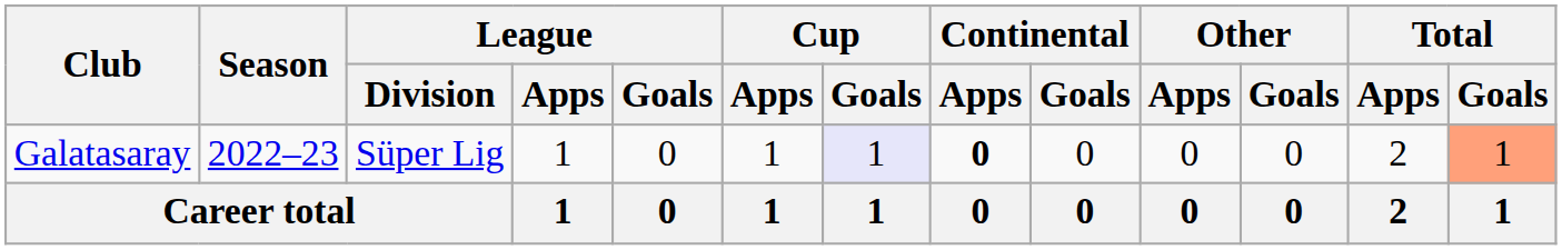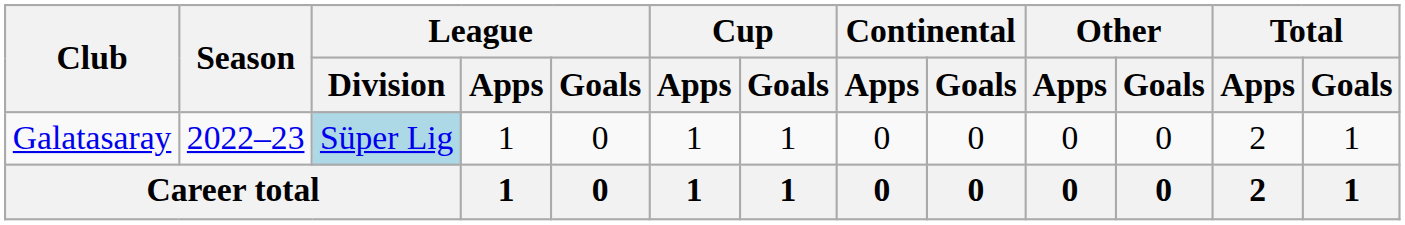Galatasaray | League / Division: no background -> lightblue background
Galatasaray | Cup / Goals: lavender background -> no background
Galatasaray | Continental / Apps: bold -> normal
Galatasaray | Total / Goals: lightsalmon background -> no background
